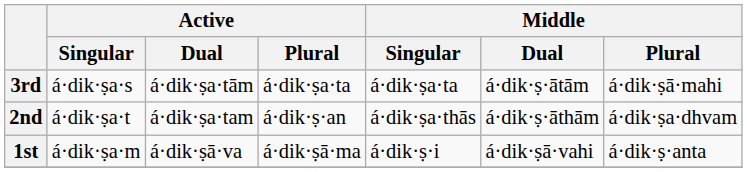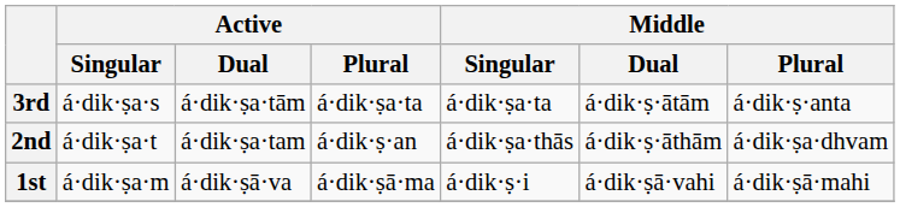3rd | Middle / Plural: á·dik·ṣā·mahi -> á·dik·ṣ·anta
1st | Middle / Plural: á·dik·ṣ·anta -> á·dik·ṣā·mahi
